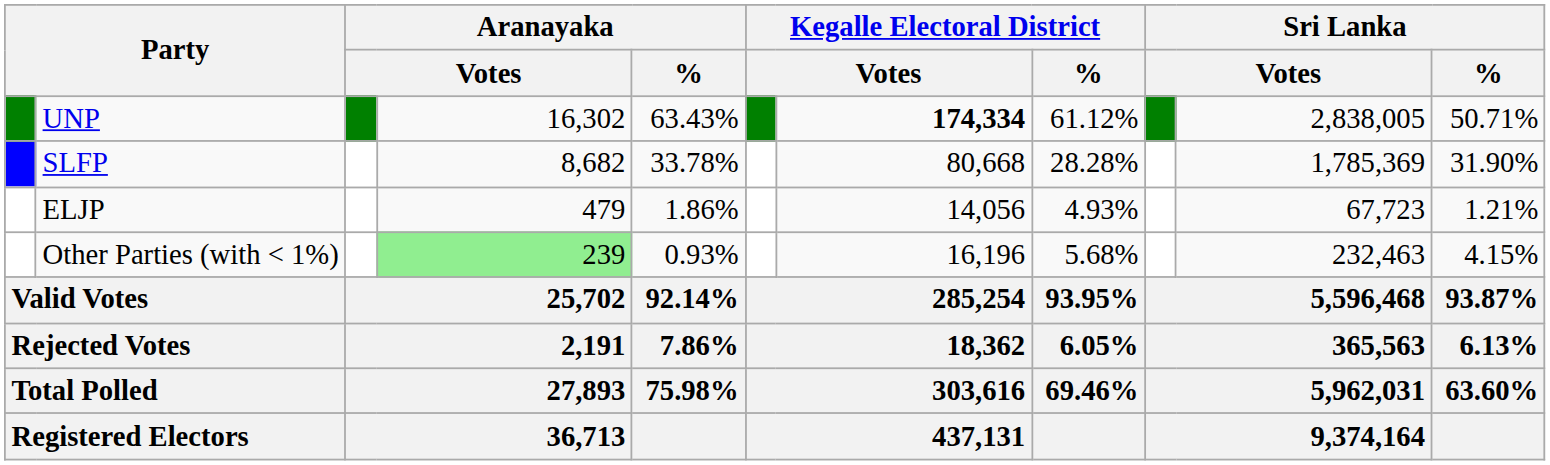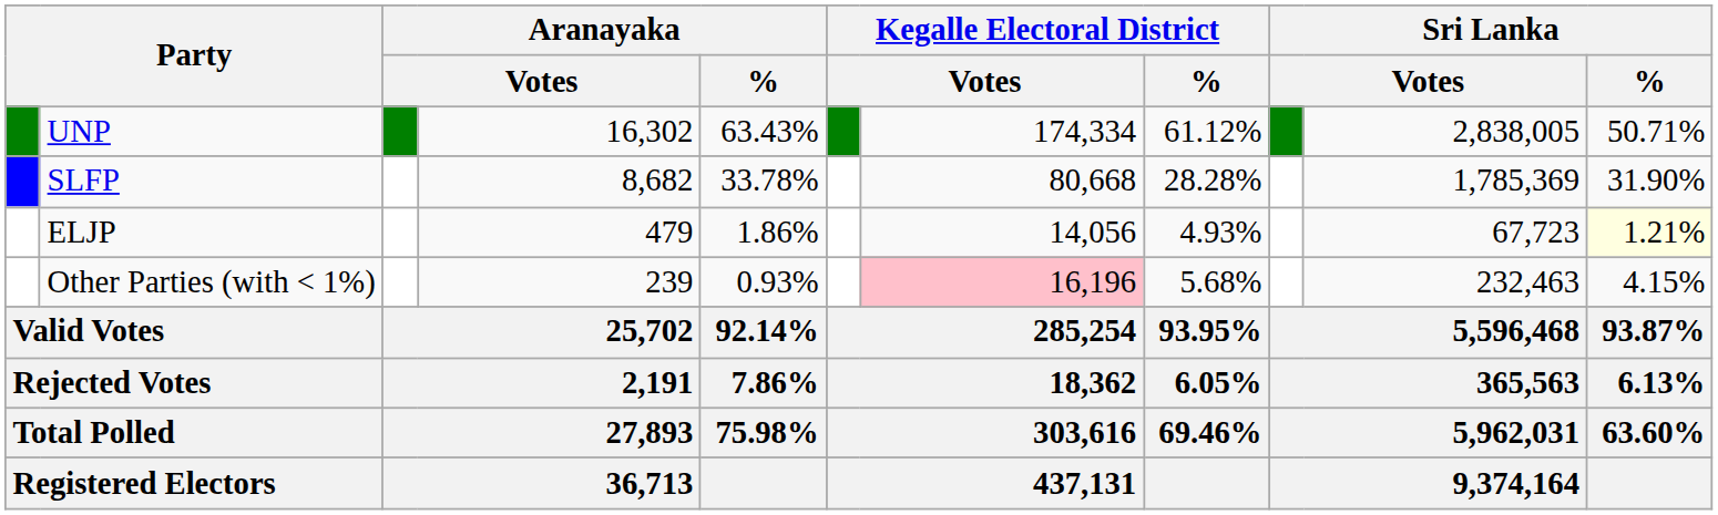UNP | column 7: bold -> normal
ELJP | Sri Lanka / %: no background -> lightyellow background
Other Parties (with < 1%) | column 4: lightgreen background -> no background
Other Parties (with < 1%) | column 7: no background -> pink background
